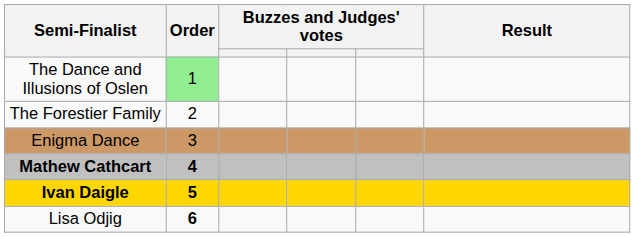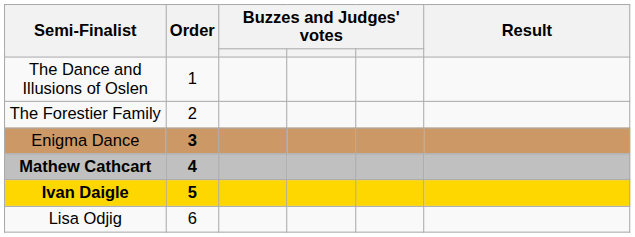The Dance and Illusions of Oslen | Order: lightgreen background -> no background
Enigma Dance | Order: normal -> bold
Lisa Odjig | Order: bold -> normal
